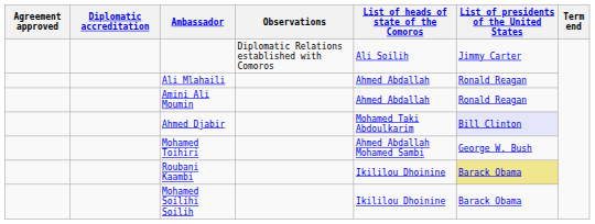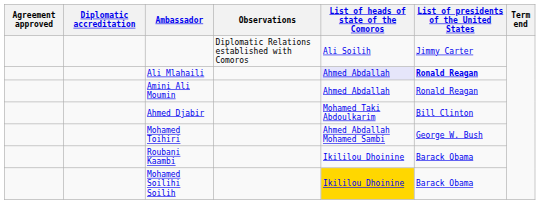Ali Mlahaili | List of heads of state of the Comoros: no background -> lavender background
Ali Mlahaili | List of presidents of the United States: normal -> bold
Ahmed Djabir | List of presidents of the United States: lavender background -> no background
Roubani Kaambi | List of presidents of the United States: khaki background -> no background
Mohamed Soilihi Soilih | List of heads of state of the Comoros: no background -> gold background
